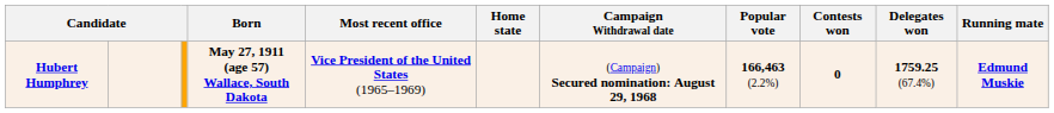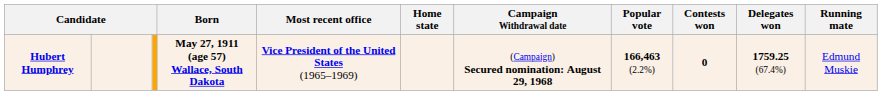Hubert Humphrey | Running mate: bold -> normal
